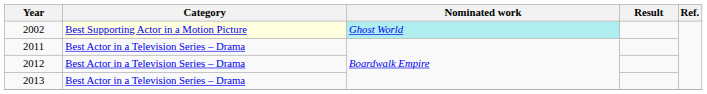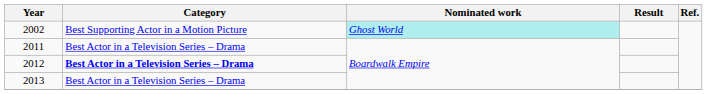2002 | Category: lightyellow background -> no background
2012 | Category: normal -> bold
